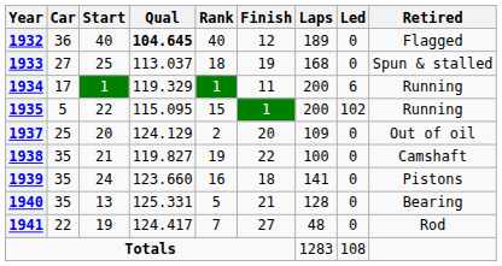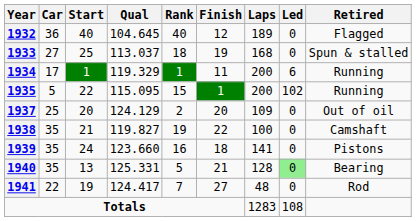1932 | Qual: bold -> normal
1940 | Led: no background -> lightgreen background
